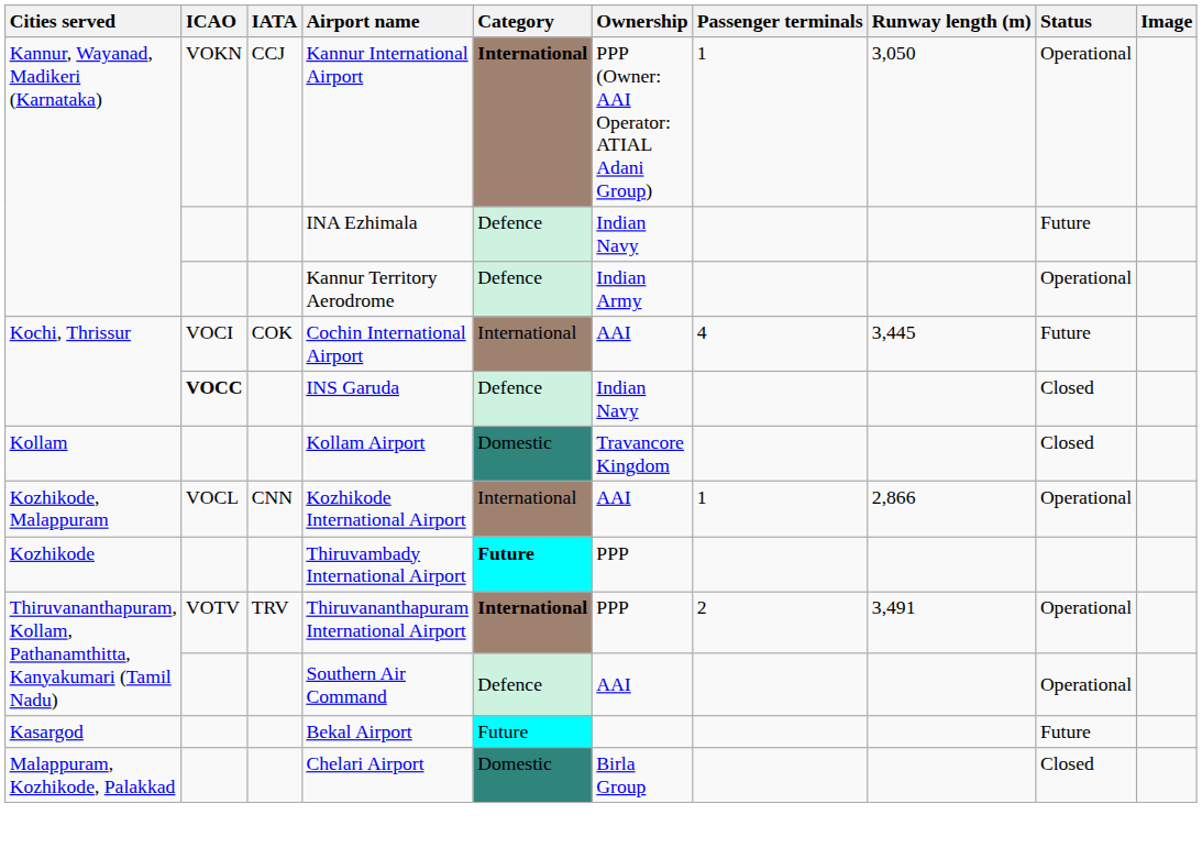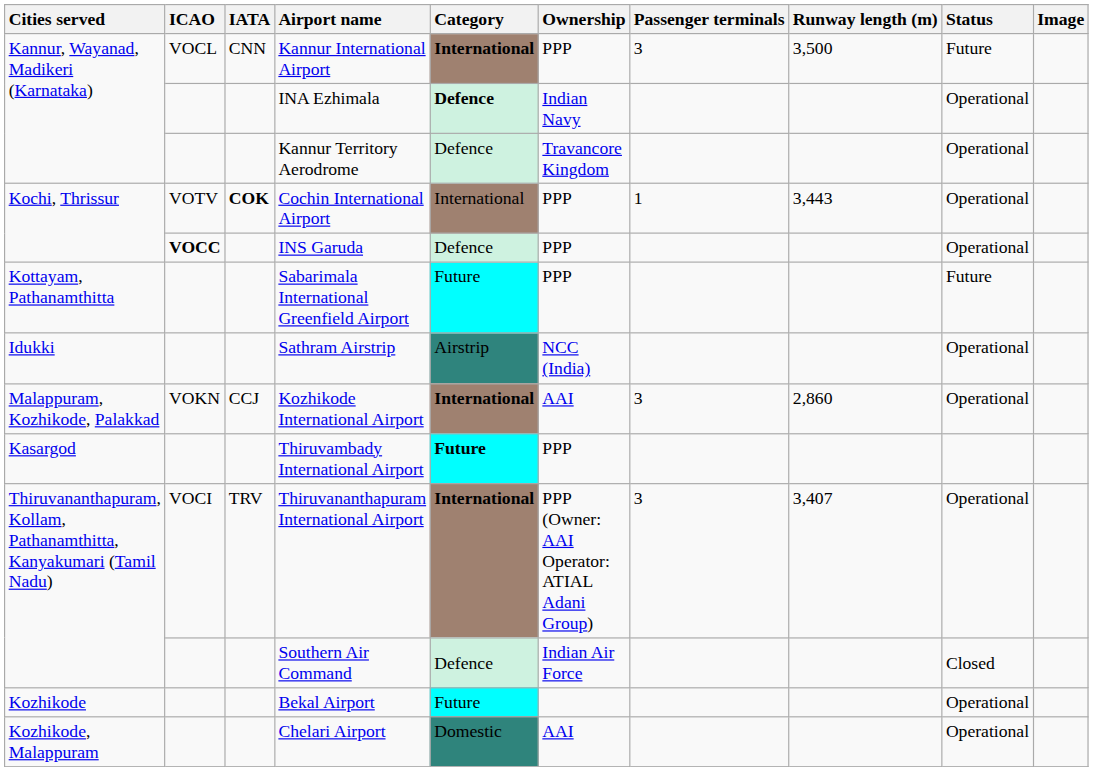Kannur International Airport | ICAO: VOKN -> VOCL
Kannur International Airport | IATA: CCJ -> CNN
Kannur International Airport | Ownership: PPP (Owner: AAI Operator: ATIAL Adani Group) -> PPP
Kannur International Airport | Passenger terminals: 1 -> 3
Kannur International Airport | Runway length (m): 3,050 -> 3,500
Kannur International Airport | Status: Operational -> Future
INA Ezhimala | Category: normal -> bold
INA Ezhimala | Status: Future -> Operational
Kannur Territory Aerodrome | Ownership: Indian Army -> Travancore Kingdom
Cochin International Airport | ICAO: VOCI -> VOTV
Cochin International Airport | IATA: normal -> bold
Cochin International Airport | Ownership: AAI -> PPP
Cochin International Airport | Passenger terminals: 4 -> 1
Cochin International Airport | Runway length (m): 3,445 -> 3,443
Cochin International Airport | Status: Future -> Operational
INS Garuda | Ownership: Indian Navy -> PPP
INS Garuda | Status: Closed -> Operational
- row: Kollam | Kollam Airport | Domestic | Travancore Kingdom | Closed
+ row: Kottayam, Pathanamthitta | Sabarimala International Greenfield Airport | Future | PPP | Future
+ row: Idukki | Sathram Airstrip | Airstrip | NCC (India) | Operational
Kozhikode International Airport | Cities served: Kozhikode, Malappuram -> Malappuram, Kozhikode, Palakkad
Kozhikode International Airport | ICAO: VOCL -> VOKN
Kozhikode International Airport | IATA: CNN -> CCJ
Kozhikode International Airport | Category: normal -> bold
Kozhikode International Airport | Passenger terminals: 1 -> 3
Kozhikode International Airport | Runway length (m): 2,866 -> 2,860
Thiruvambady International Airport | Cities served: Kozhikode -> Kasargod
Thiruvananthapuram International Airport | ICAO: VOTV -> VOCI
Thiruvananthapuram International Airport | Ownership: PPP -> PPP (Owner: AAI Operator: ATIAL Adani Group)
Thiruvananthapuram International Airport | Passenger terminals: 2 -> 3
Thiruvananthapuram International Airport | Runway length (m): 3,491 -> 3,407
Southern Air Command | Ownership: AAI -> Indian Air Force
Southern Air Command | Status: Operational -> Closed
Bekal Airport | Cities served: Kasargod -> Kozhikode
Bekal Airport | Status: Future -> Operational
Chelari Airport | Cities served: Malappuram, Kozhikode, Palakkad -> Kozhikode, Malappuram
Chelari Airport | Ownership: Birla Group -> AAI
Chelari Airport | Status: Closed -> Operational
